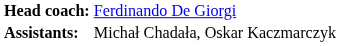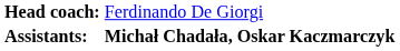Assistants: | column 2: normal -> bold
